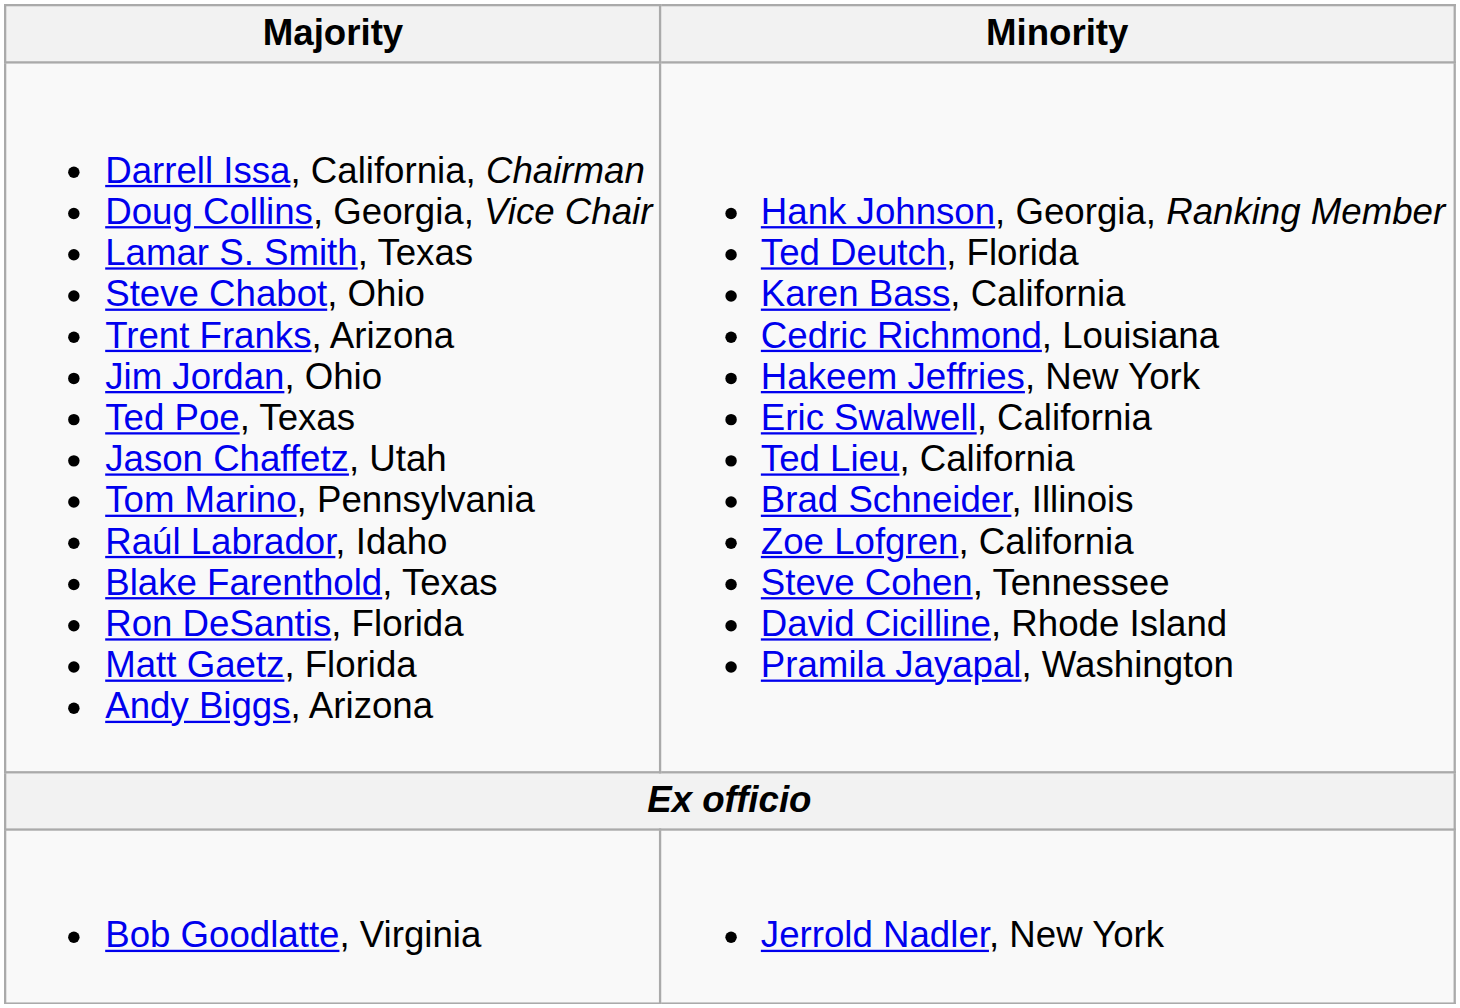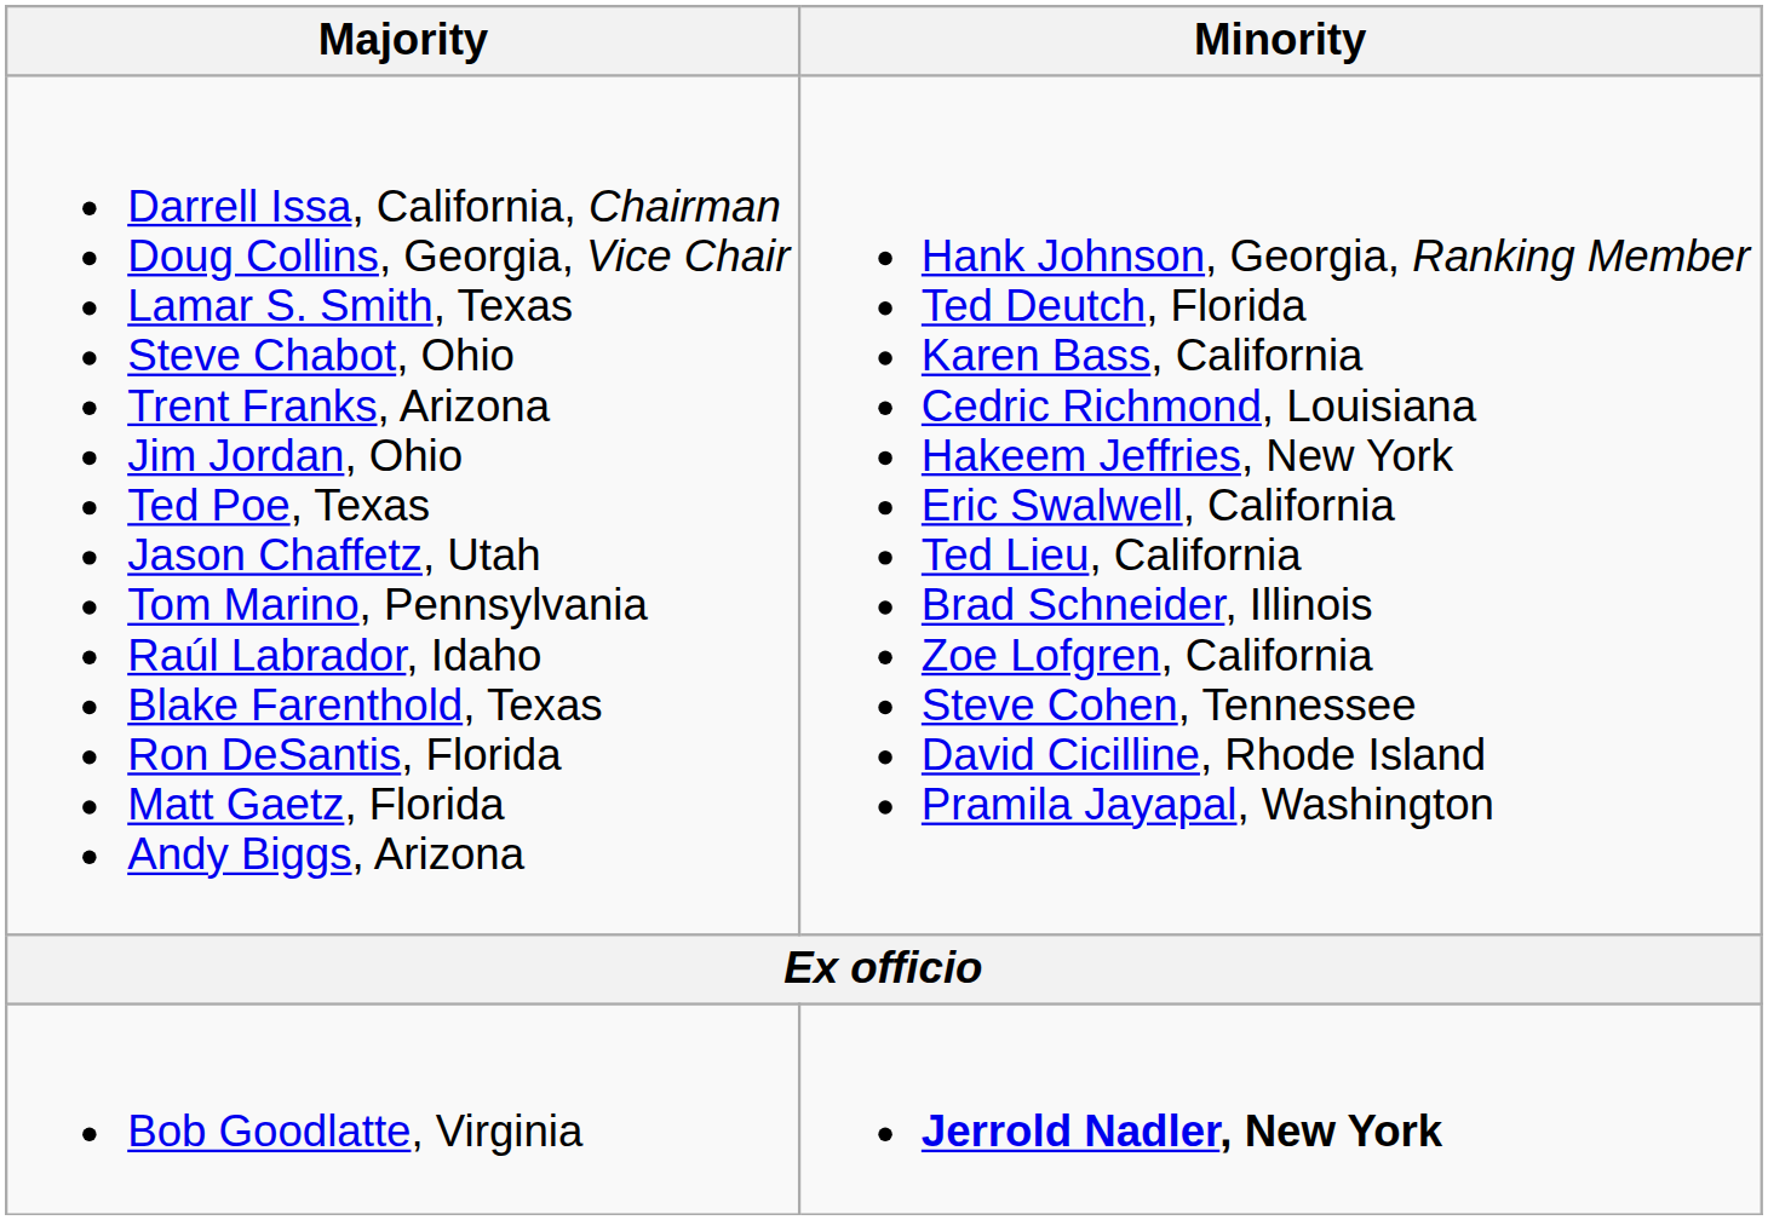Bob Goodlatte, Virginia | Minority: normal -> bold
